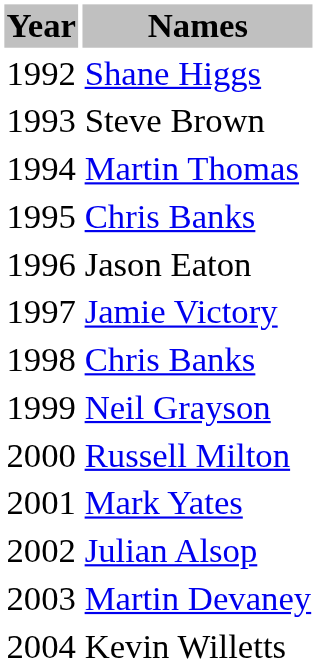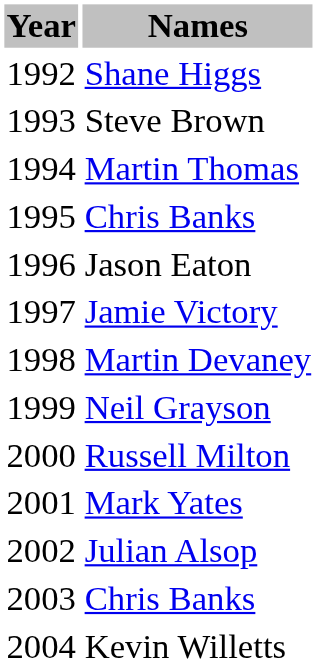row 8 | Names: Chris Banks -> Martin Devaney
row 13 | Names: Martin Devaney -> Chris Banks
